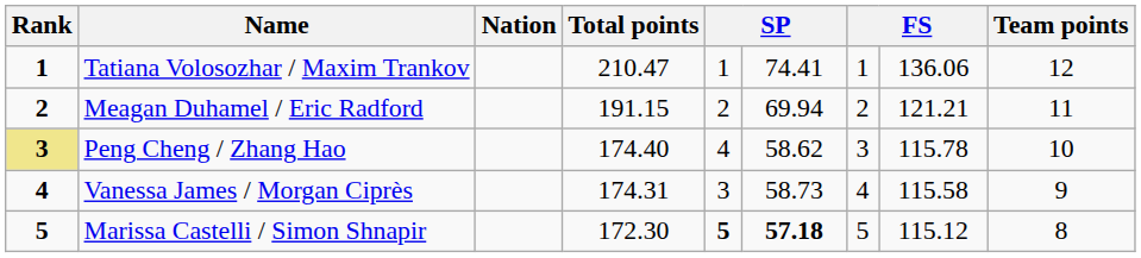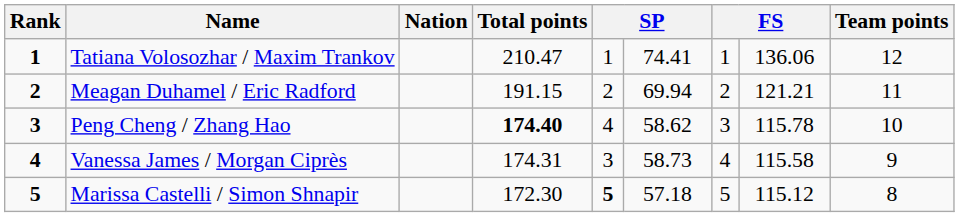Peng Cheng / Zhang Hao | Rank: khaki background -> no background
Peng Cheng / Zhang Hao | Total points: normal -> bold
Marissa Castelli / Simon Shnapir | column 6: bold -> normal
